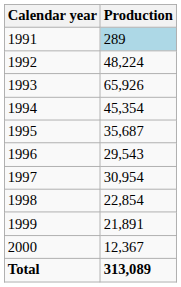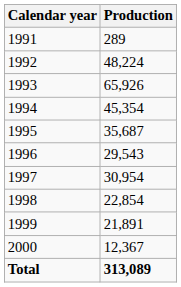1991 | Production: lightblue background -> no background
